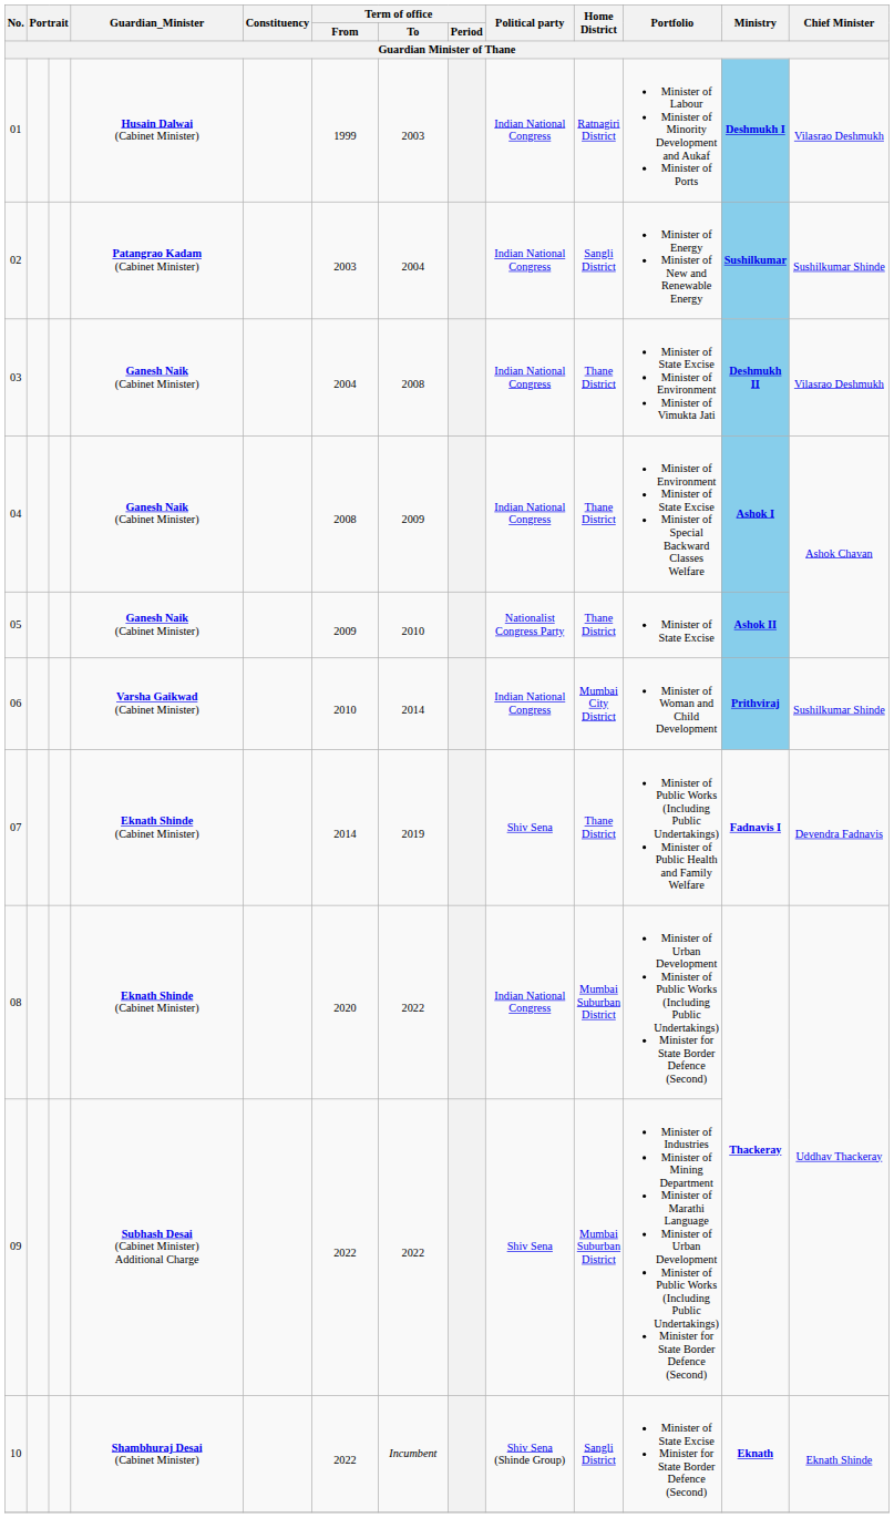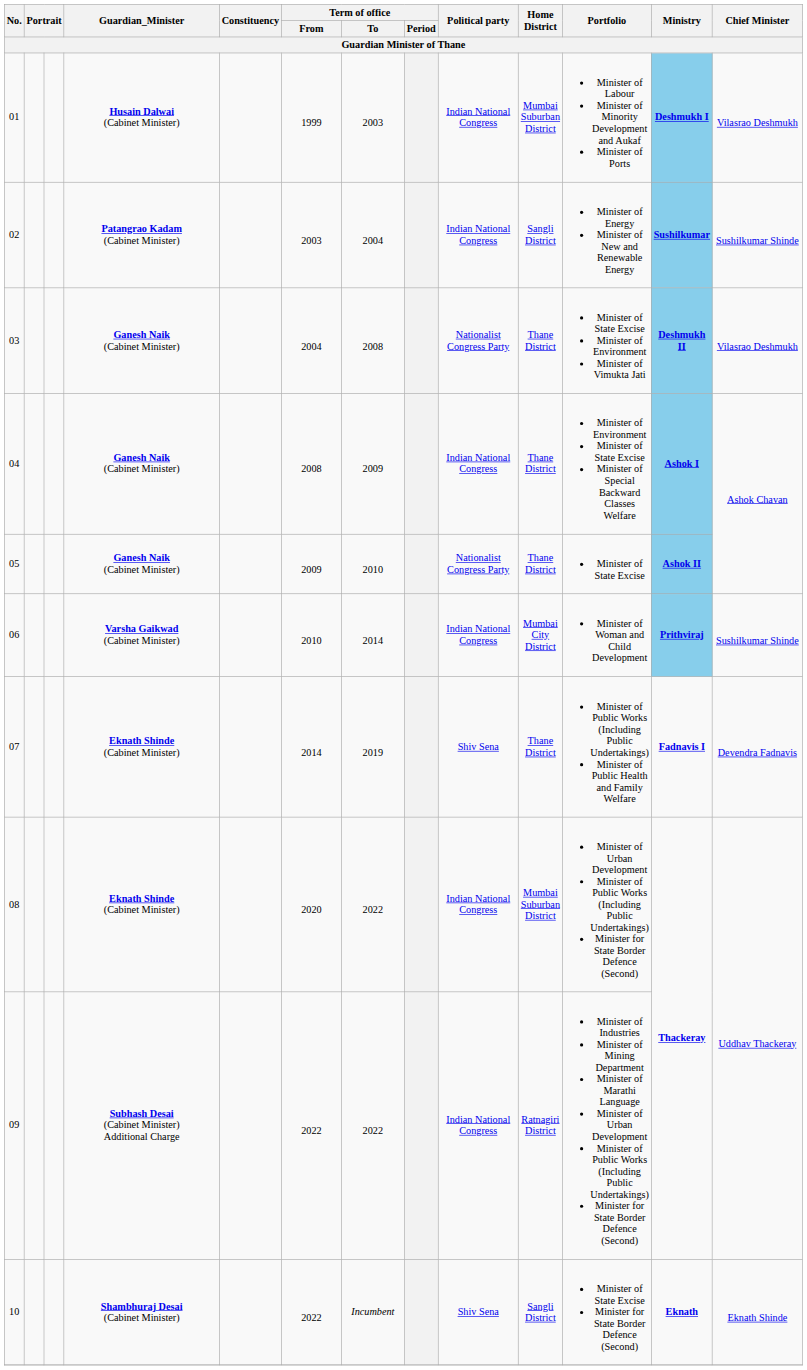01 | Home District: Ratnagiri District -> Mumbai Suburban District
03 | Political party: Indian National Congress -> Nationalist Congress Party
09 | Political party: Shiv Sena -> Indian National Congress
09 | Home District: Mumbai Suburban District -> Ratnagiri District
10 | Political party: Shiv Sena (Shinde Group) -> Shiv Sena
